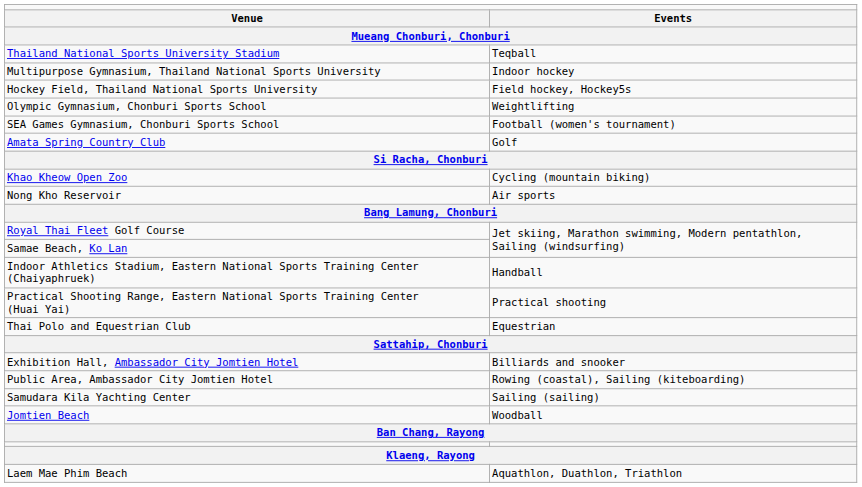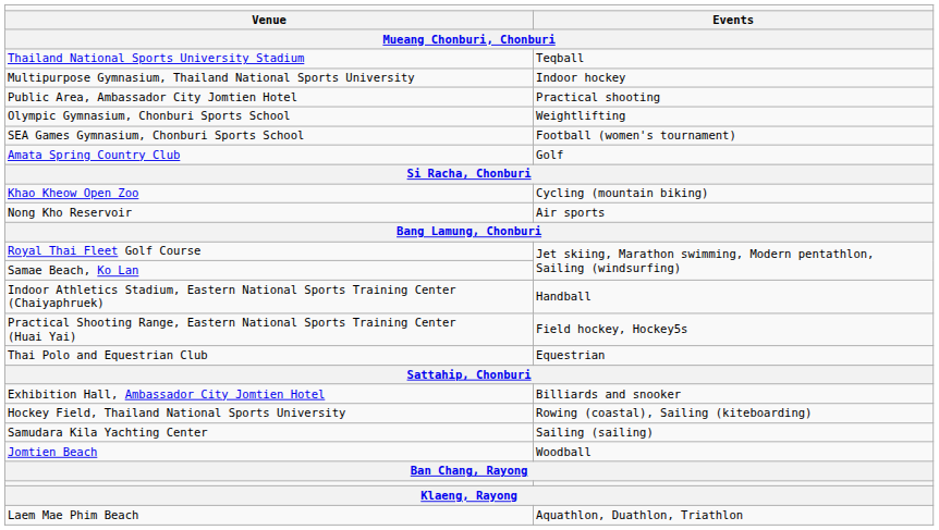row 6 | column 1: Hockey Field, Thailand National Sports University -> Public Area, Ambassador City Jomtien Hotel
row 6 | column 2: Field hockey, Hockey5s -> Practical shooting
row 17 | column 2: Practical shooting -> Field hockey, Hockey5s
row 21 | column 1: Public Area, Ambassador City Jomtien Hotel -> Hockey Field, Thailand National Sports University
